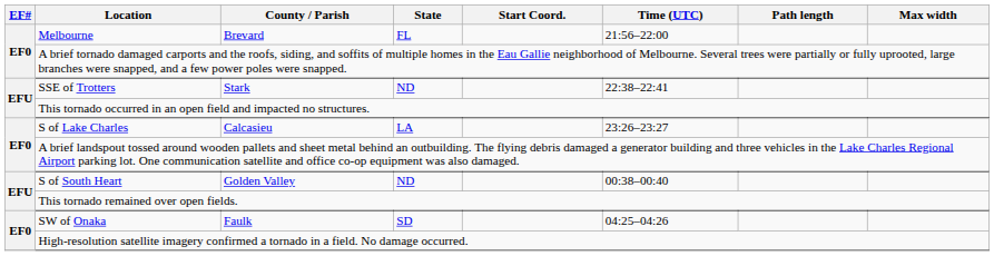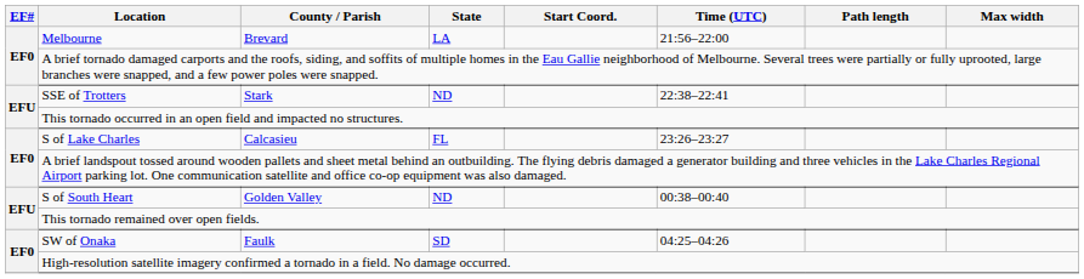Melbourne | State: FL -> LA
S of Lake Charles | State: LA -> FL
